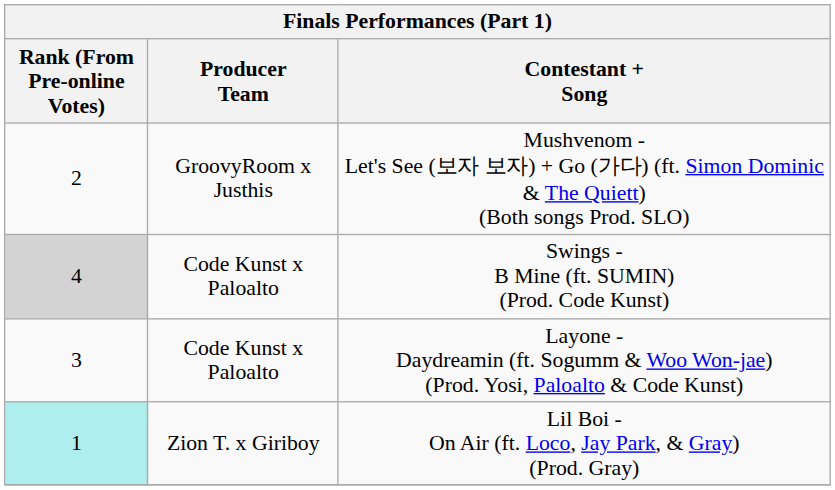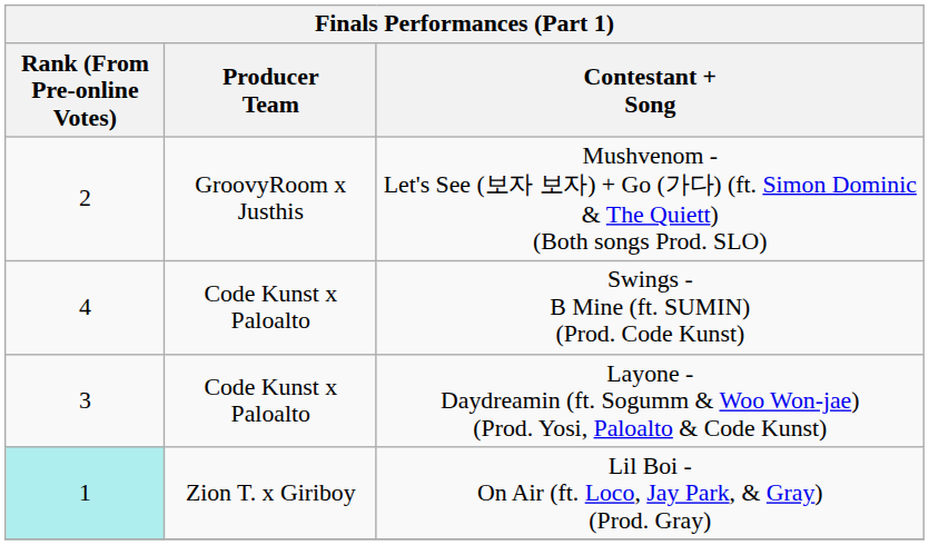Swings - B Mine (ft. SUMIN) (Prod. Code Kunst) | Rank (From Pre-online Votes): lightgrey background -> no background
